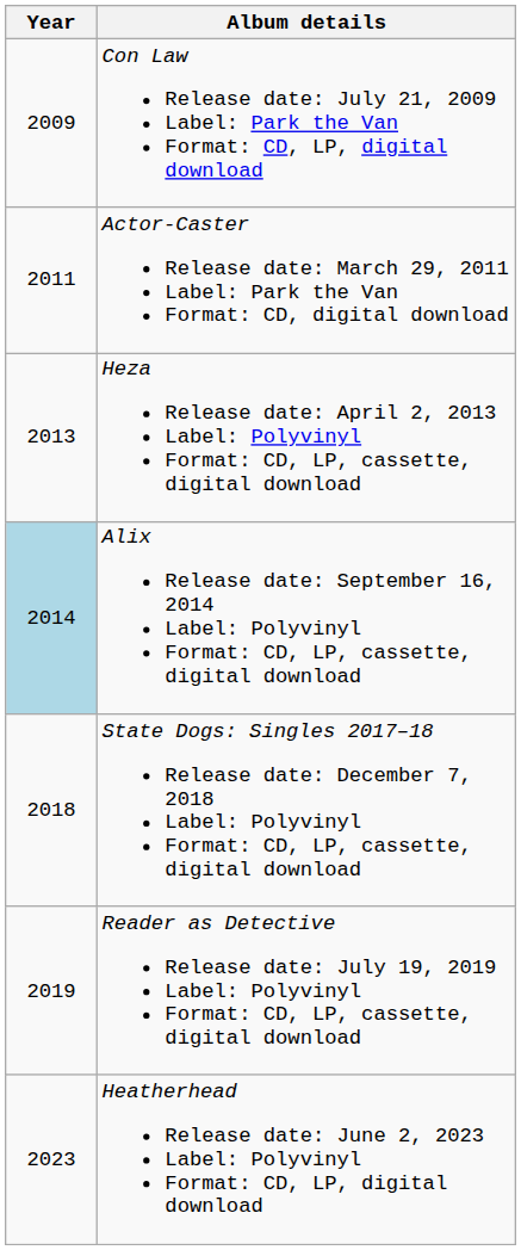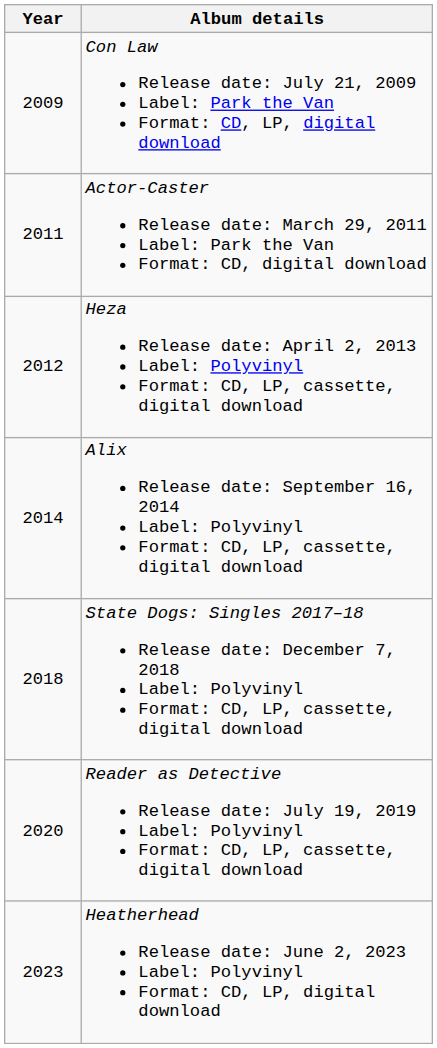row 4 | Year: 2013 -> 2012
row 5 | Year: lightblue background -> no background
row 7 | Year: 2019 -> 2020
